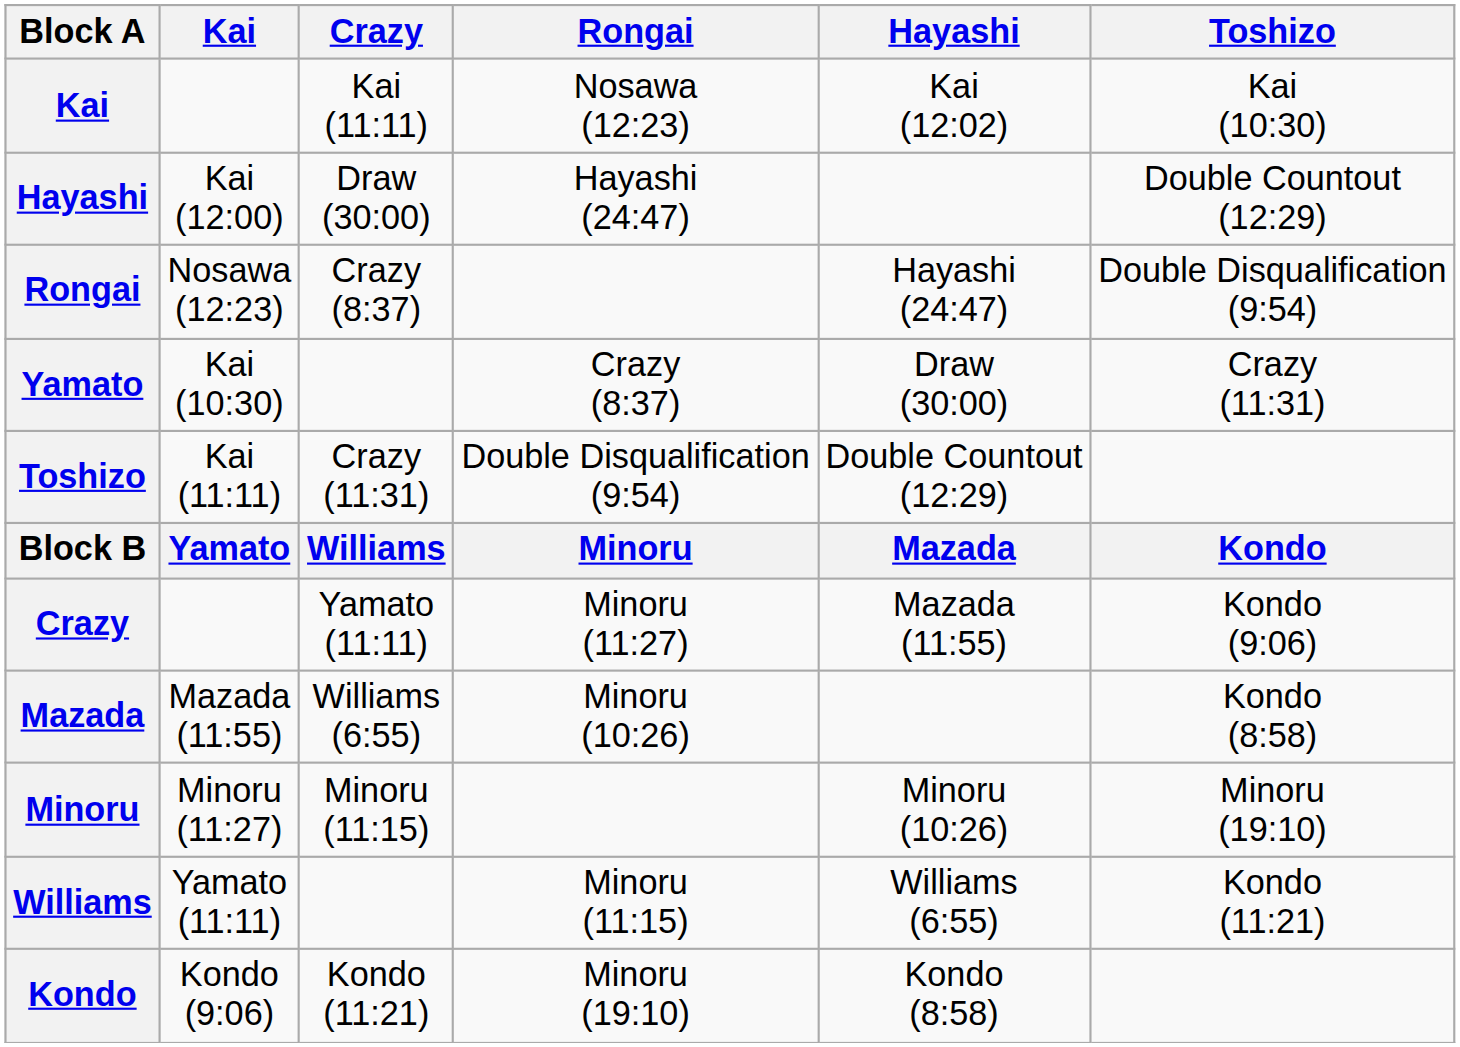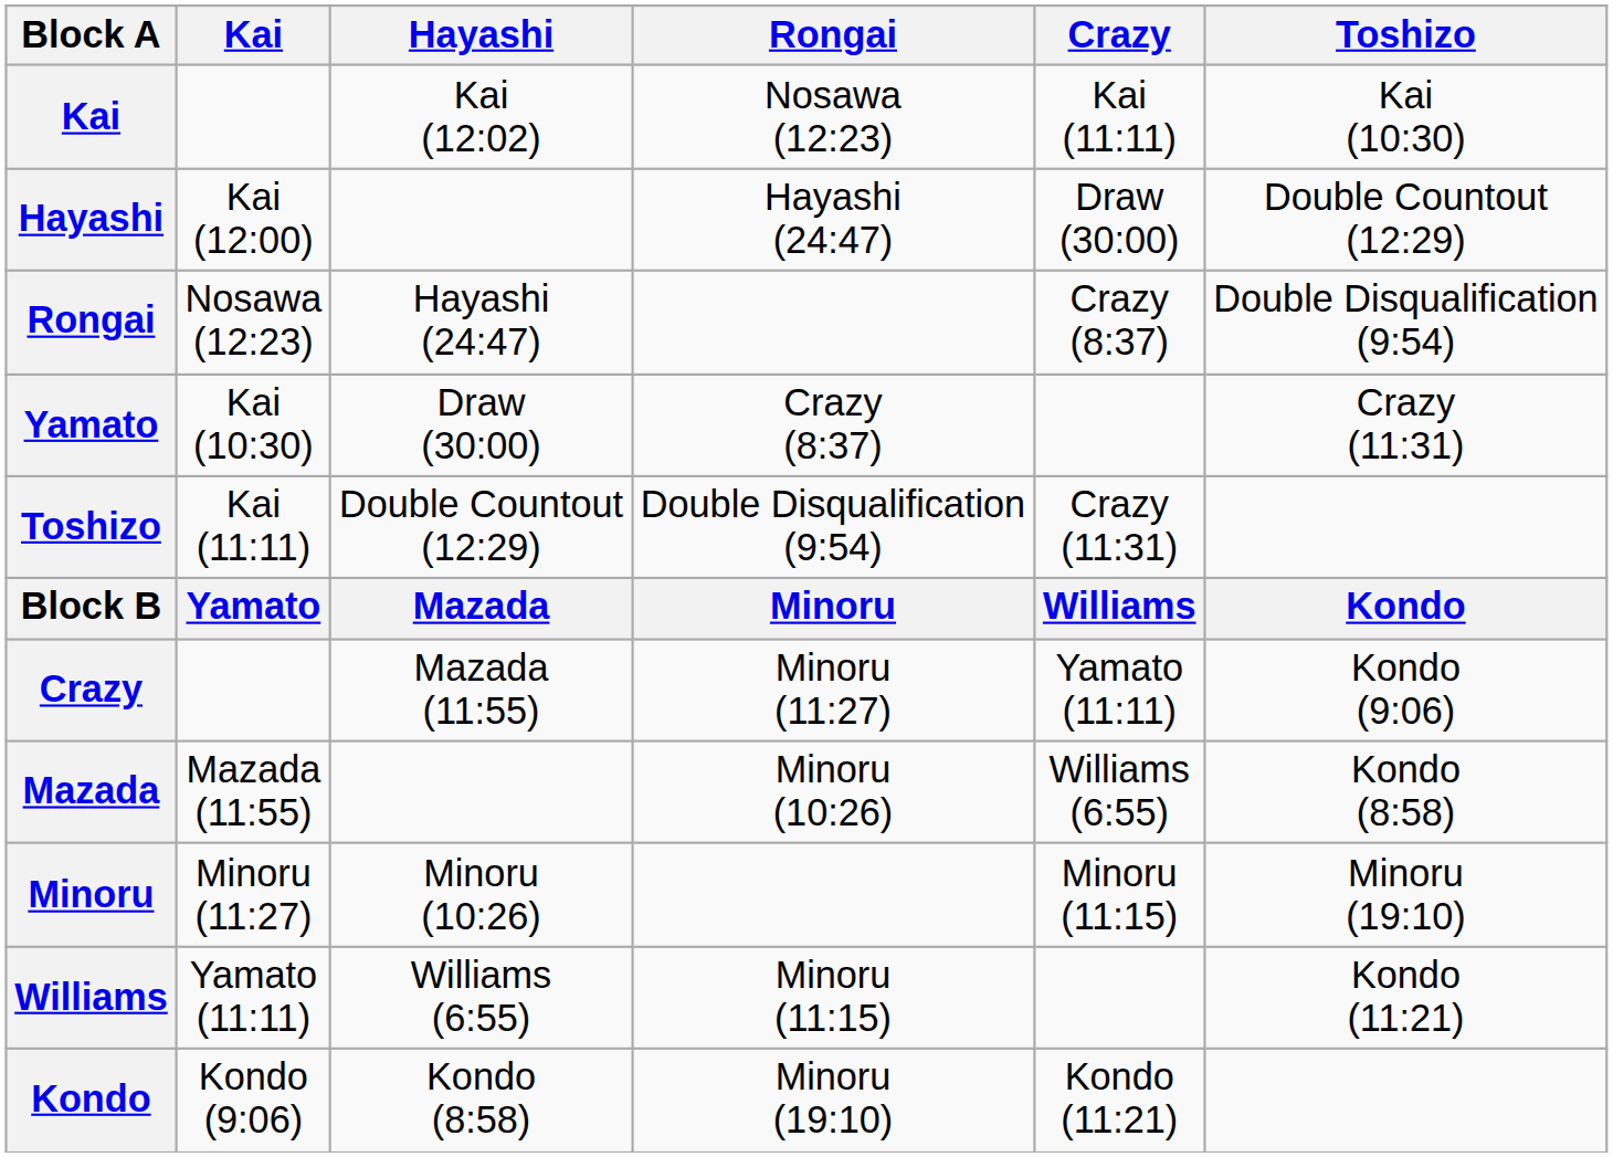columns swapped: Hayashi <-> Crazy
